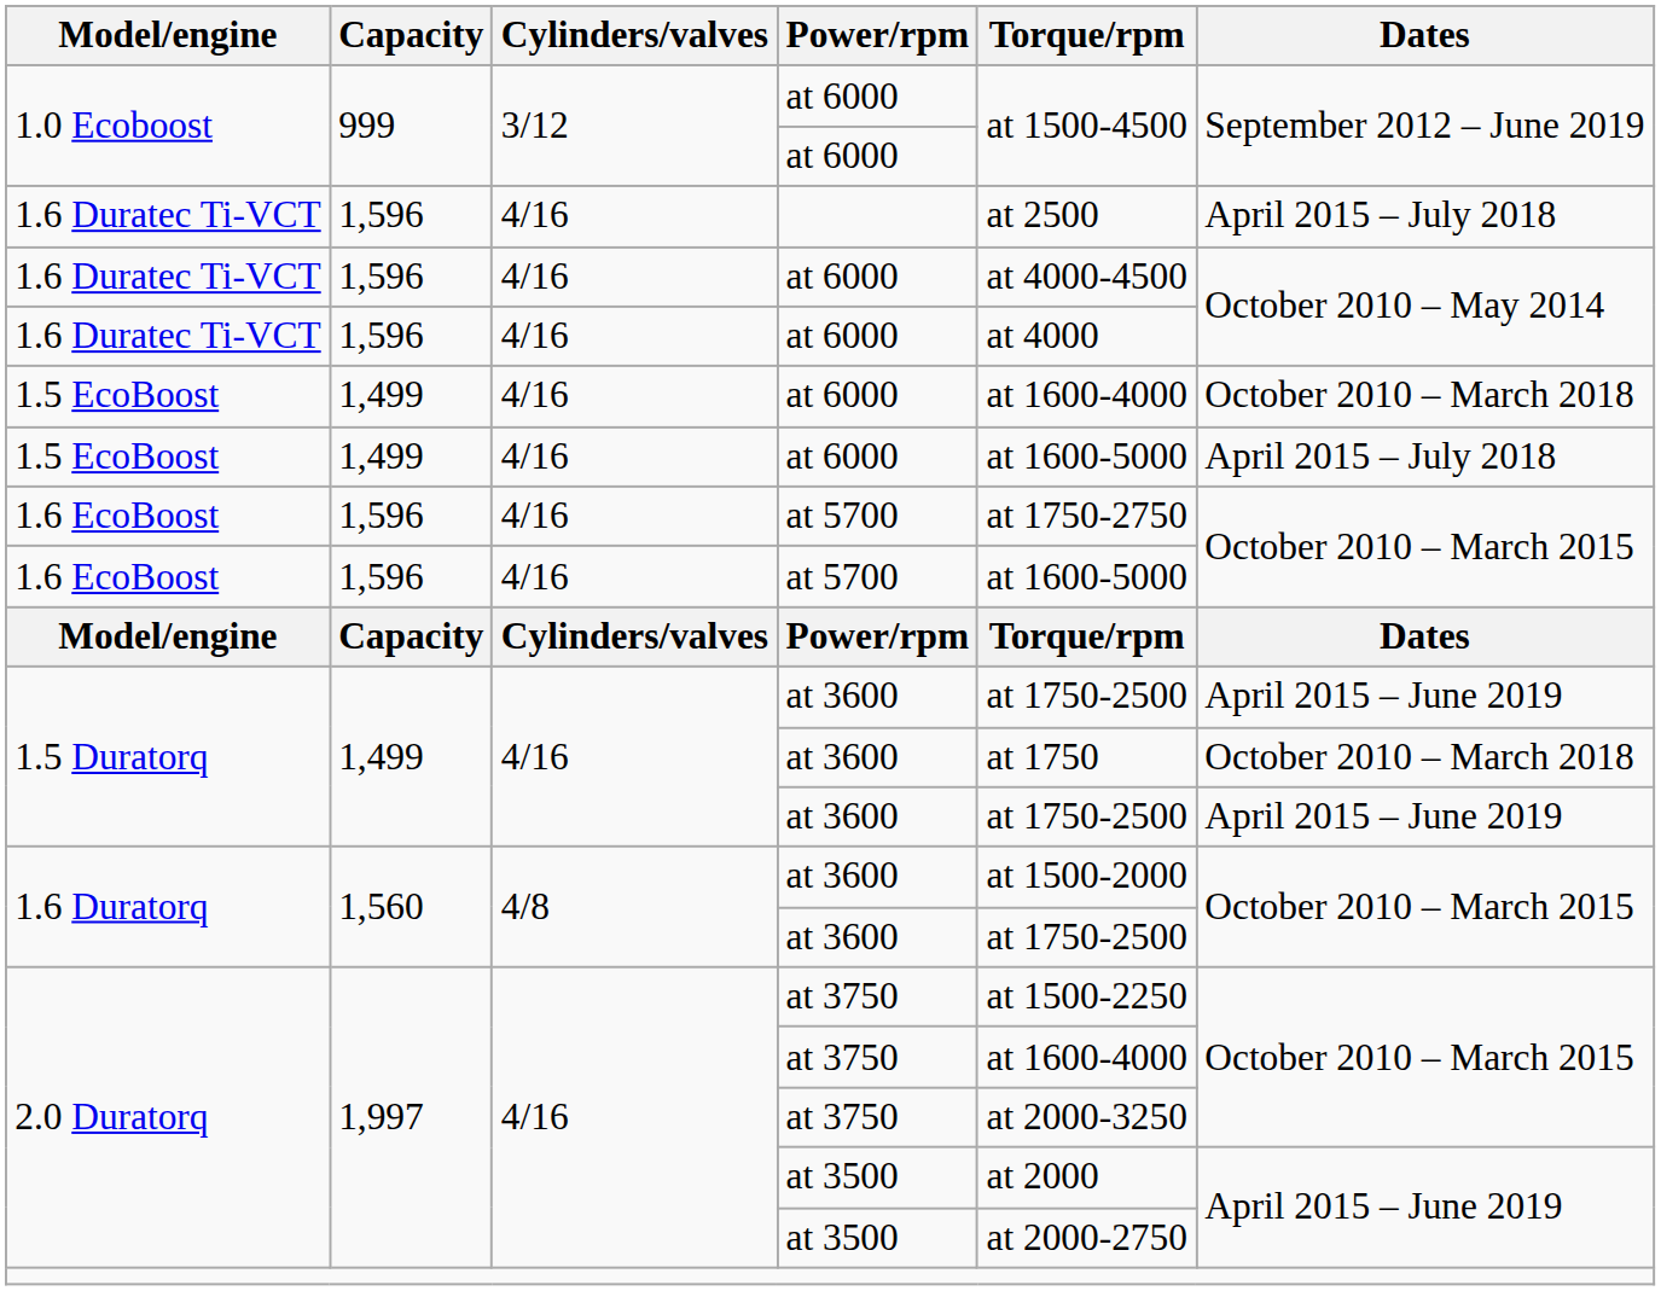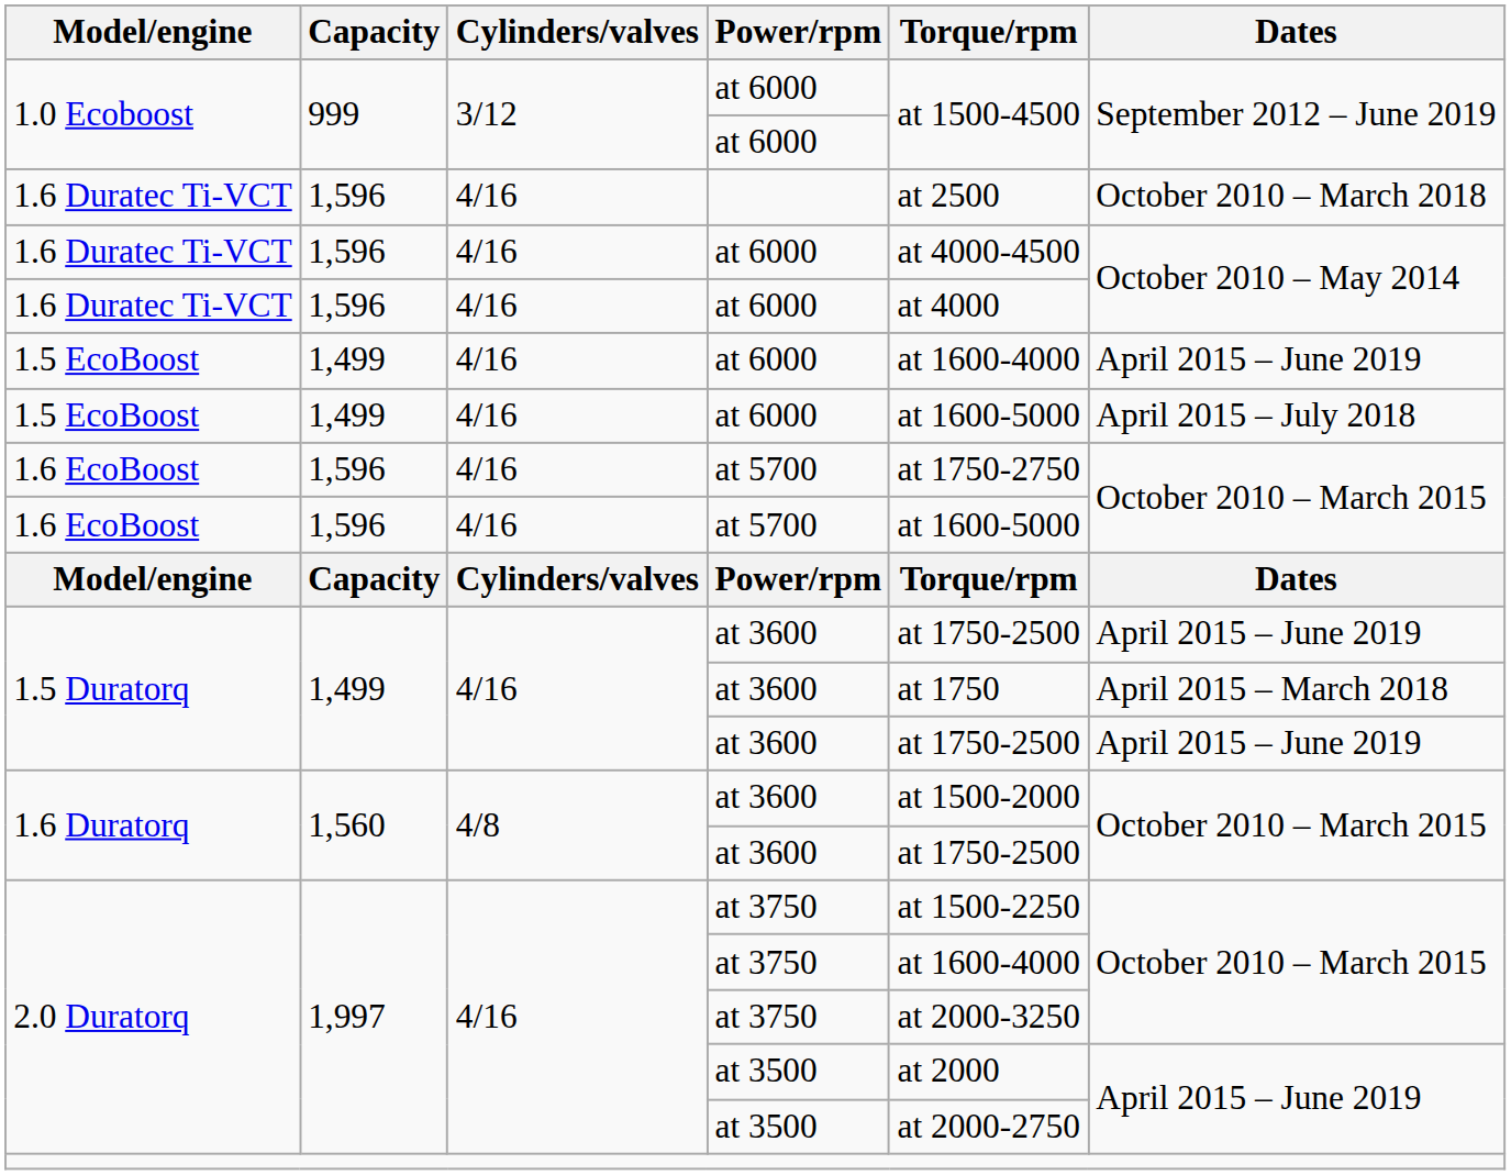row 4 | Dates: April 2015 – July 2018 -> October 2010 – March 2018
row 7 | Dates: October 2010 – March 2018 -> April 2015 – June 2019
row 13 | Dates: October 2010 – March 2018 -> April 2015 – March 2018
